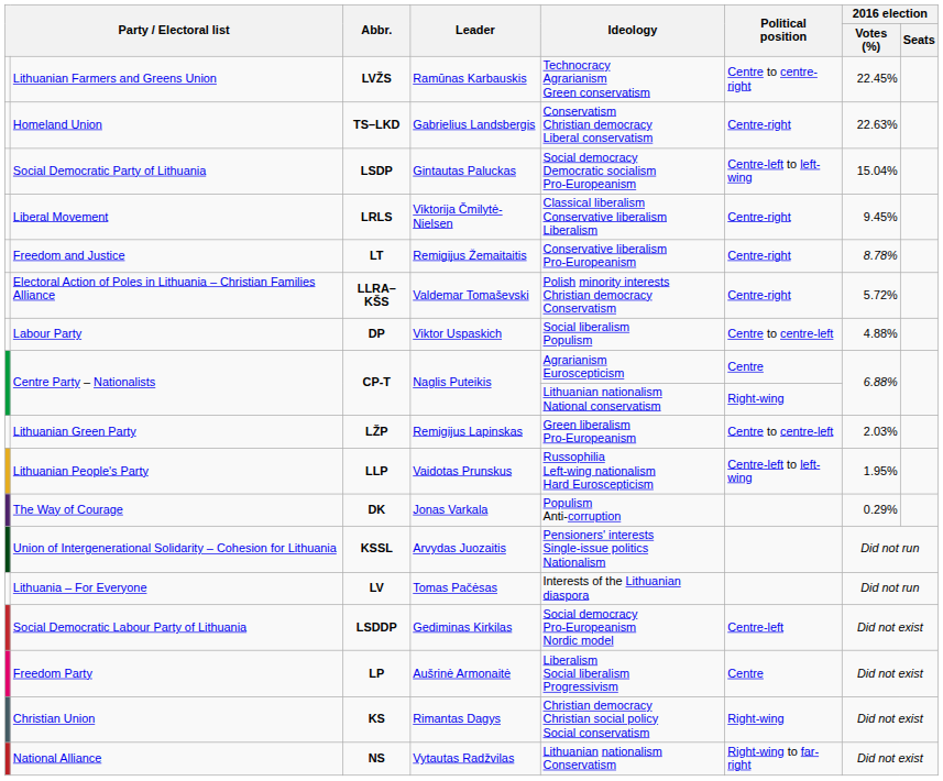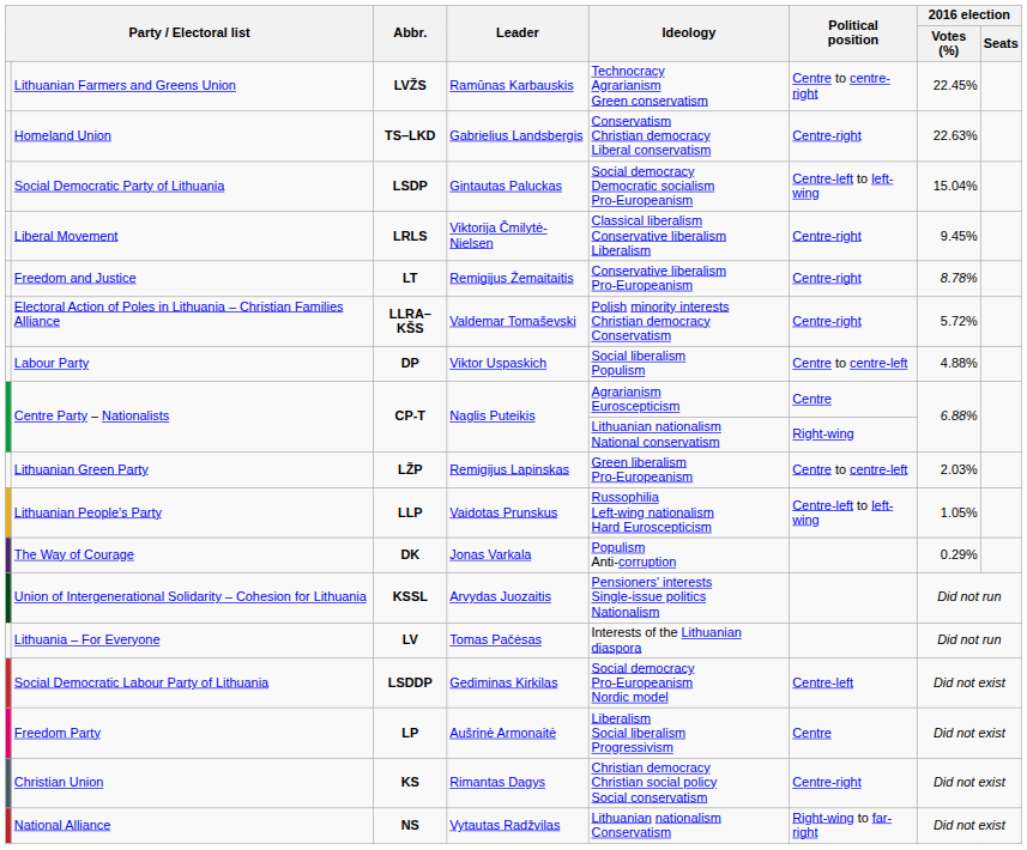Lithuanian People's Party | 2016 election / Votes (%): 1.95% -> 1.05%
Christian Union | Political position: Right-wing -> Centre-right
